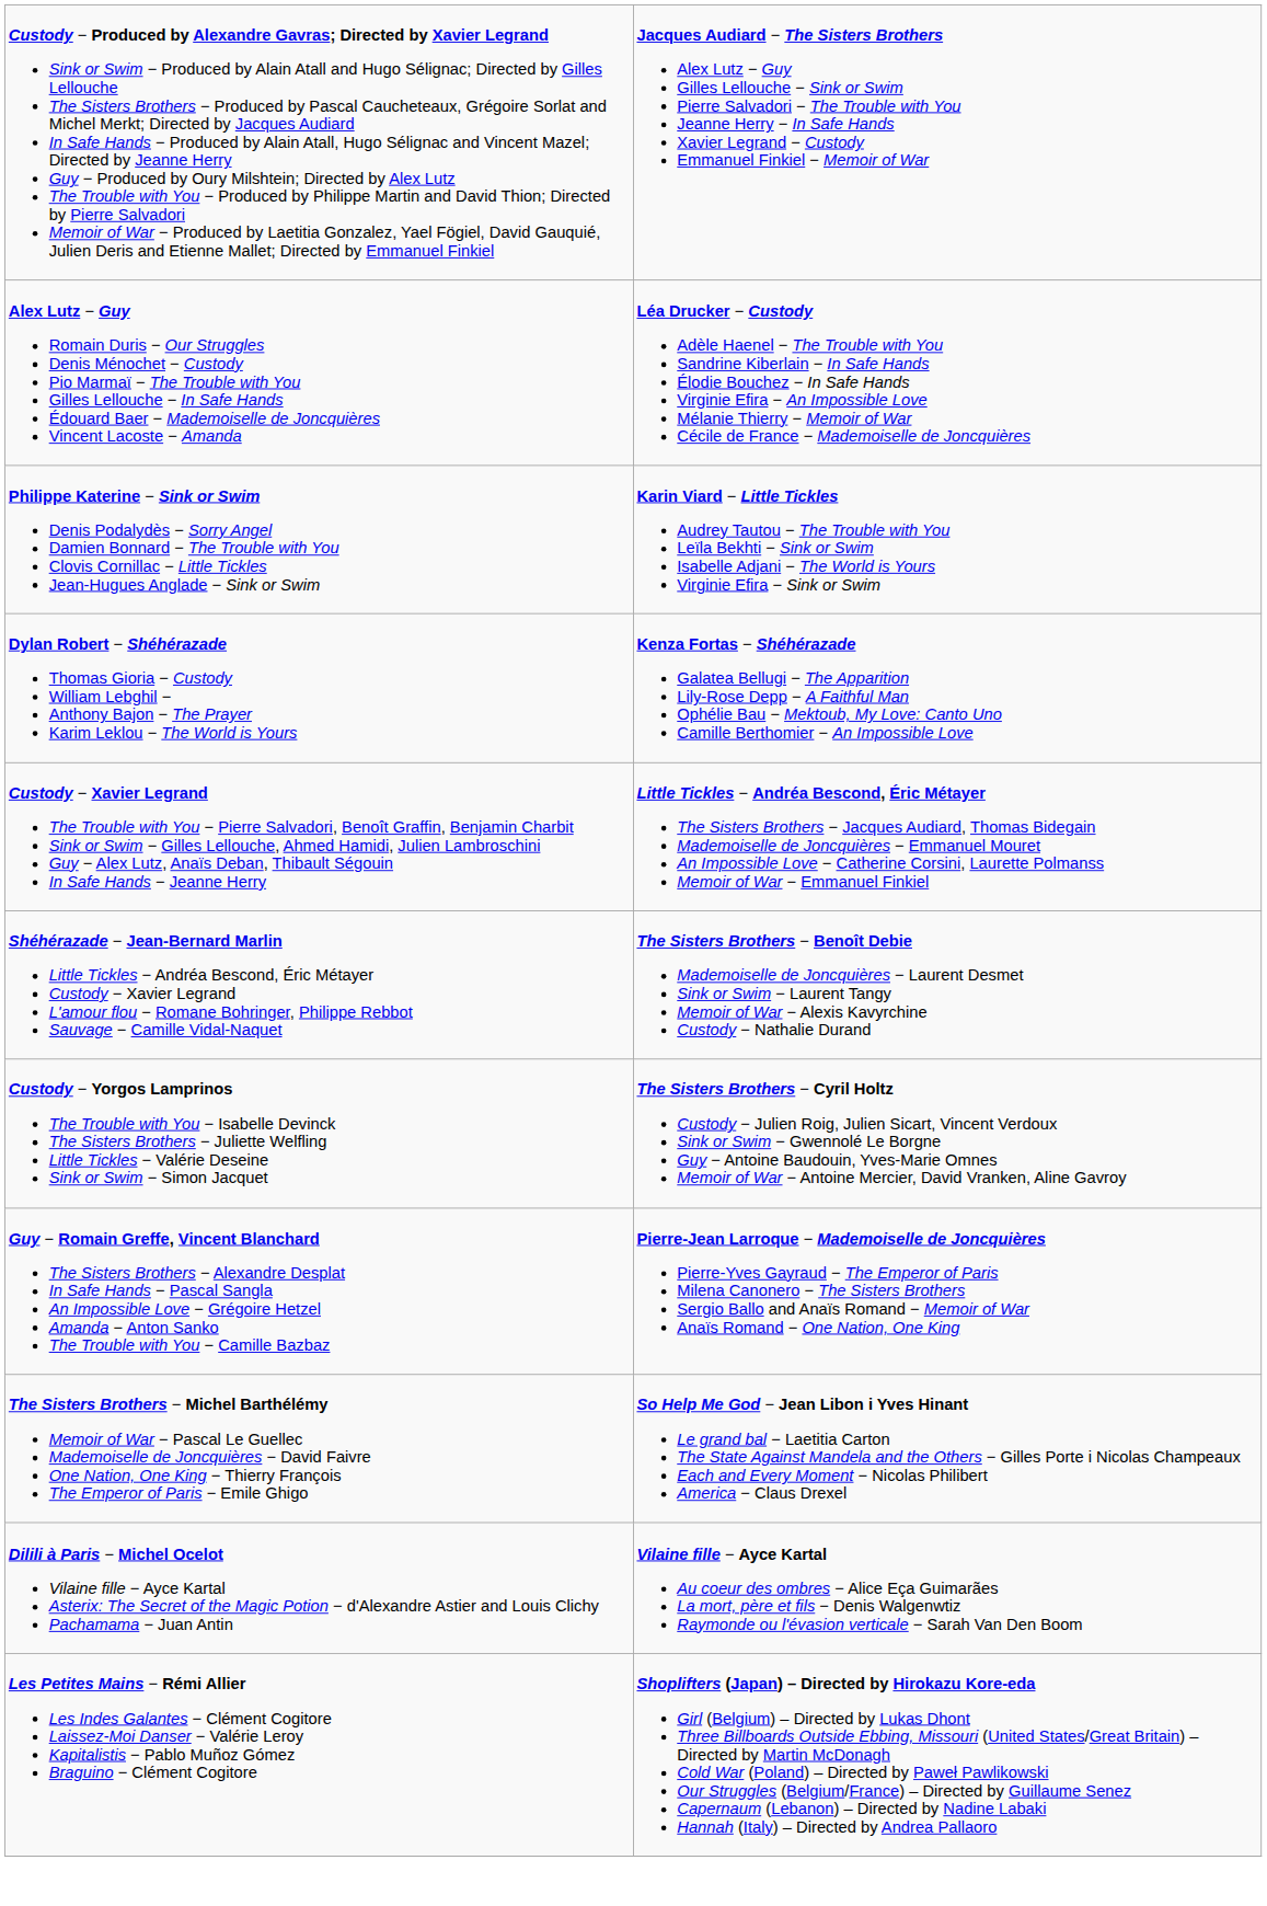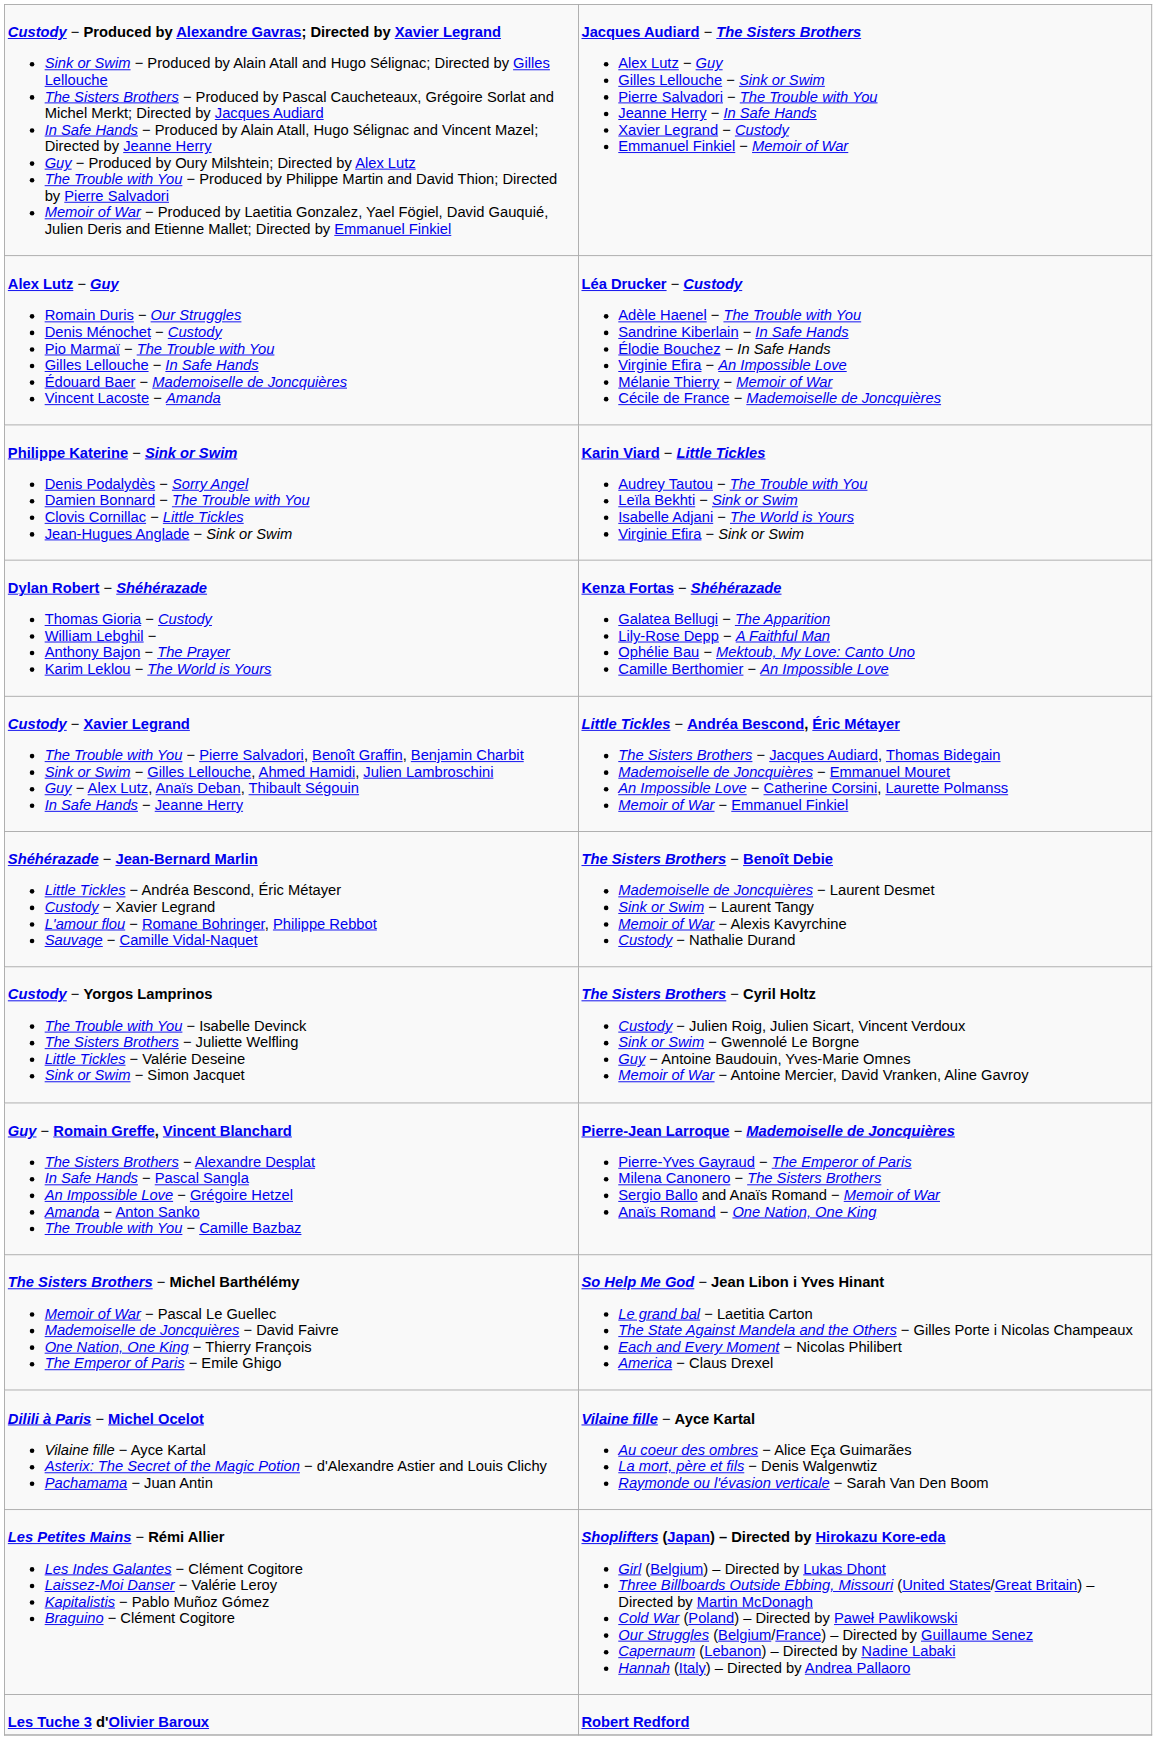+ row: Les Tuche 3 d'Olivier Baroux | Robert Redford
